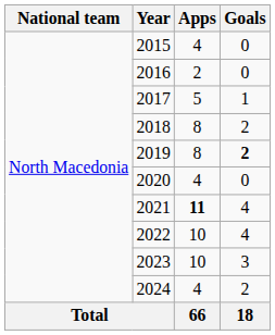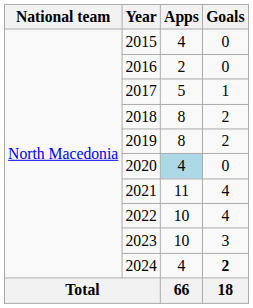2019 | Goals: bold -> normal
2020 | Apps: no background -> lightblue background
2021 | Apps: bold -> normal
2024 | Goals: normal -> bold
